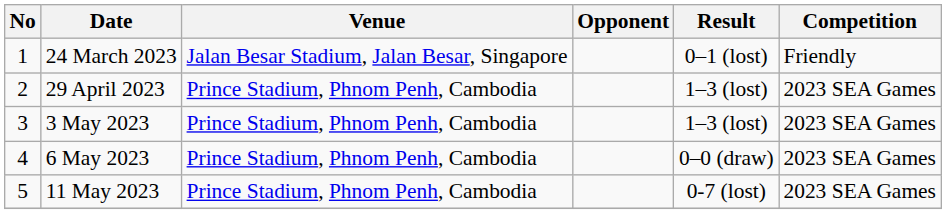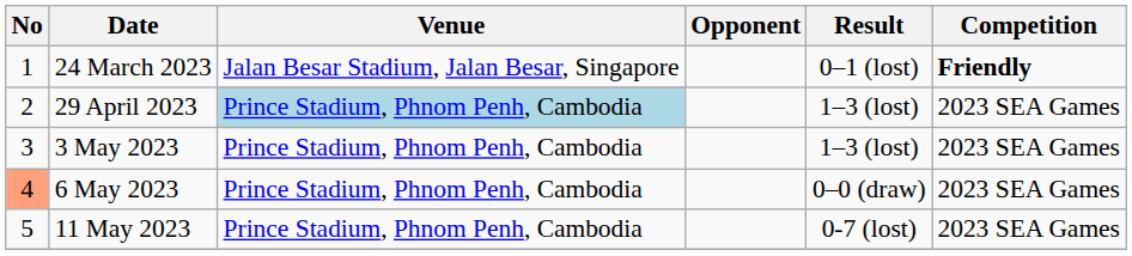24 March 2023 | Competition: normal -> bold
29 April 2023 | Venue: no background -> lightblue background
6 May 2023 | No: no background -> lightsalmon background
